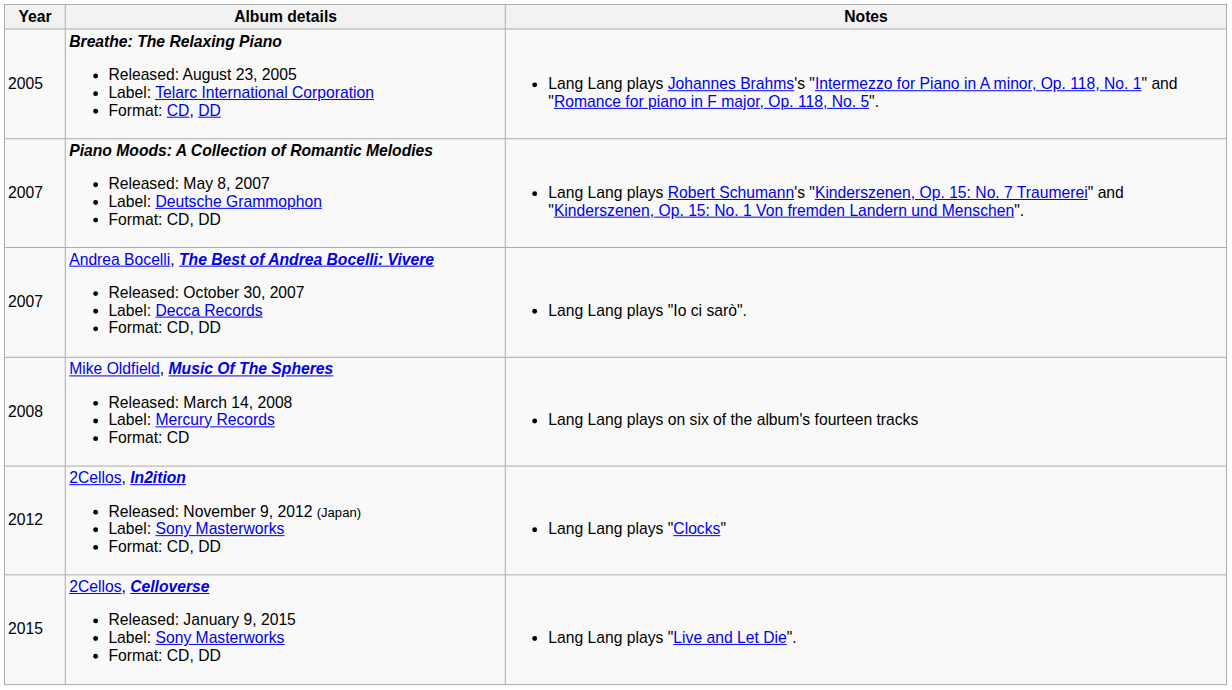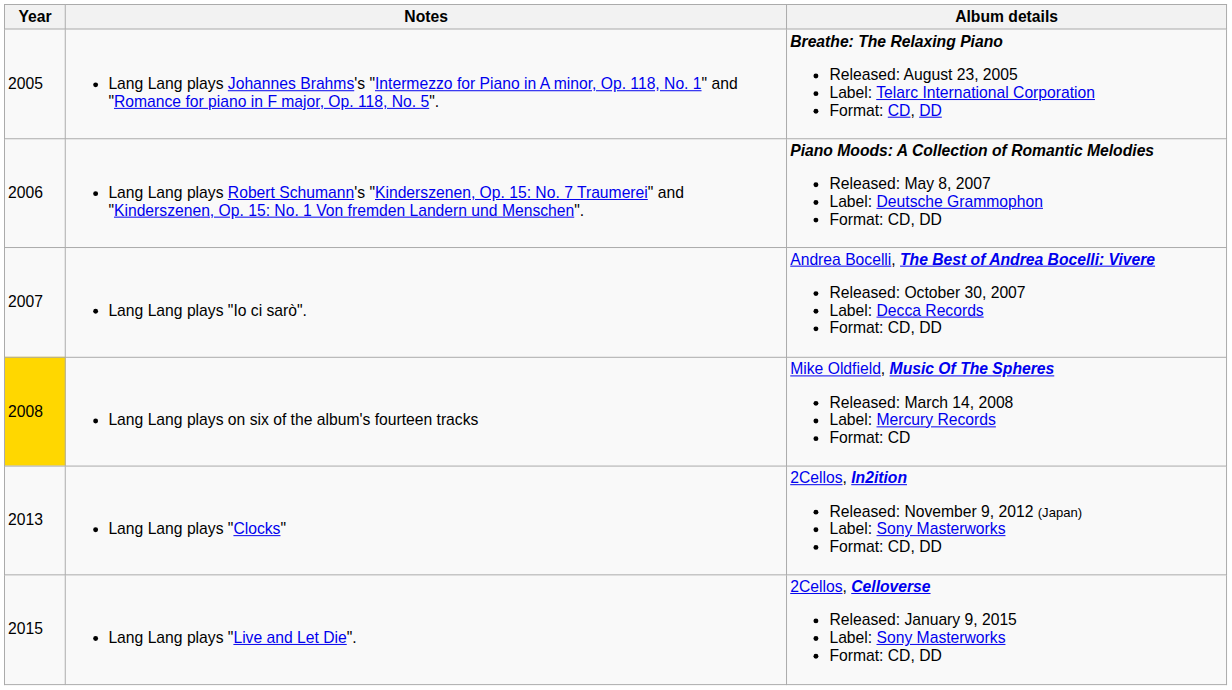columns swapped: Album details <-> Notes
row 3 | Year: 2007 -> 2006
row 5 | Year: no background -> gold background
row 6 | Year: 2012 -> 2013
